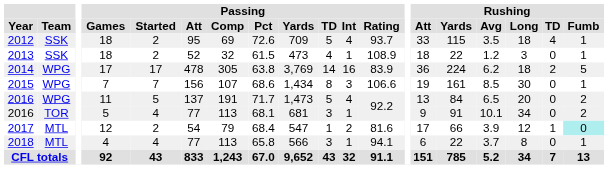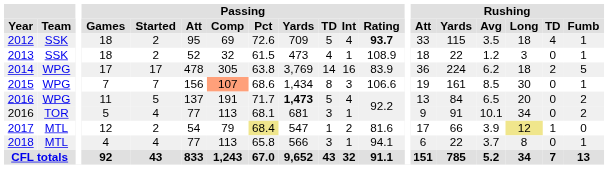2012 | Passing / Rating: normal -> bold
2015 | Passing / Comp: no background -> lightsalmon background
2016 / 11 | Passing / Yards: normal -> bold
2017 | Passing / Pct: no background -> khaki background
2017 | Rushing / Long: no background -> khaki background
2017 | Rushing / Fumb: paleturquoise background -> no background
